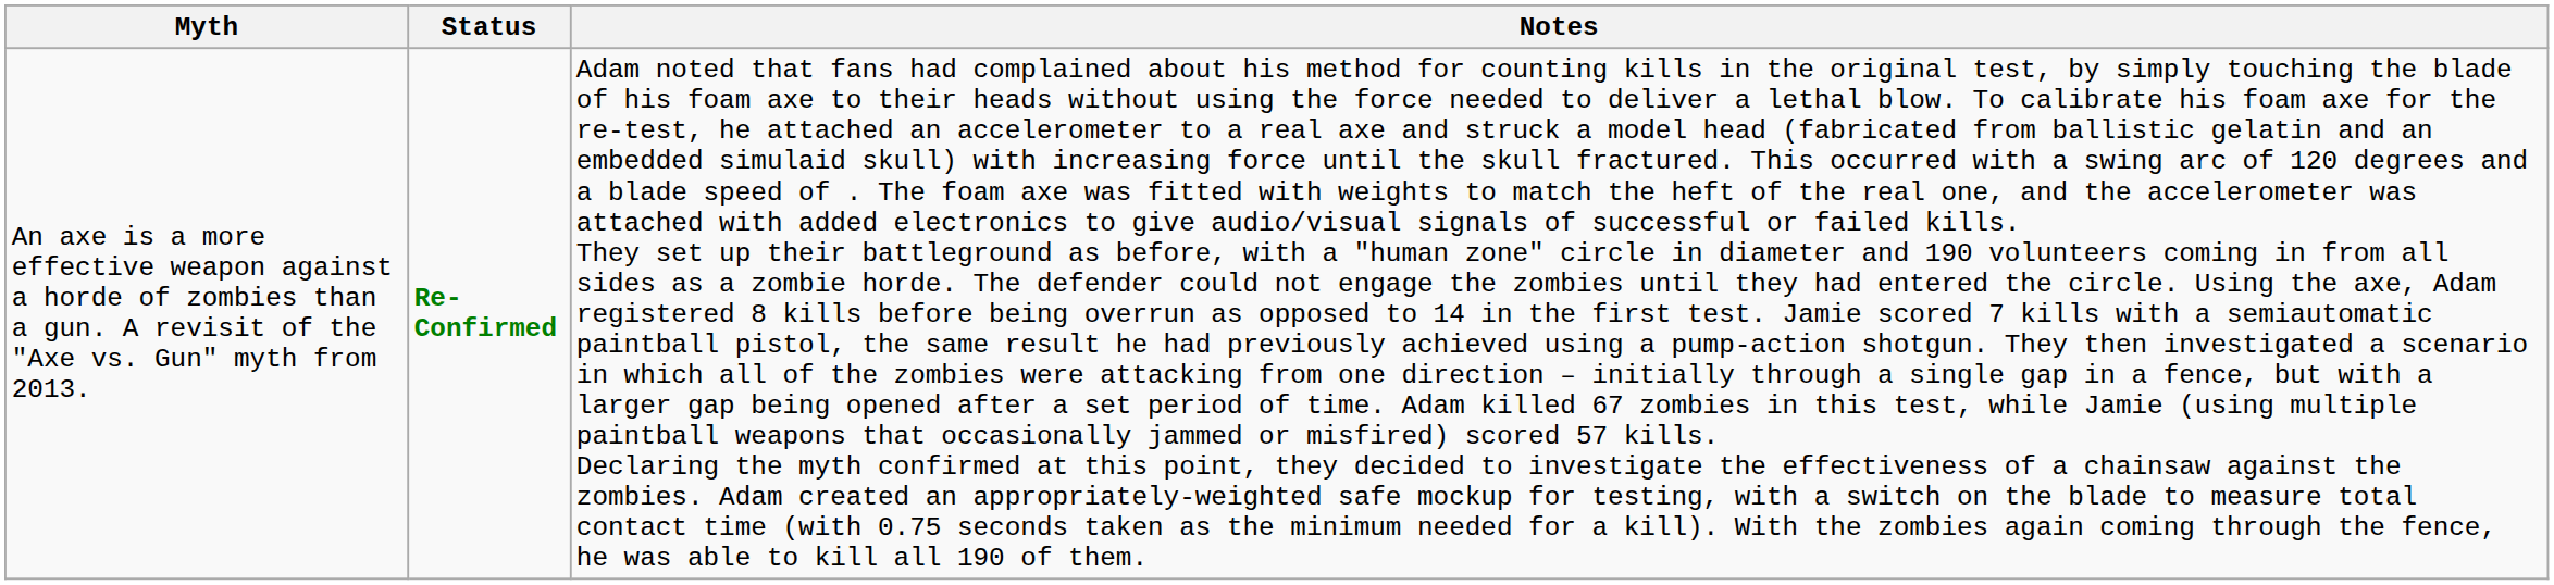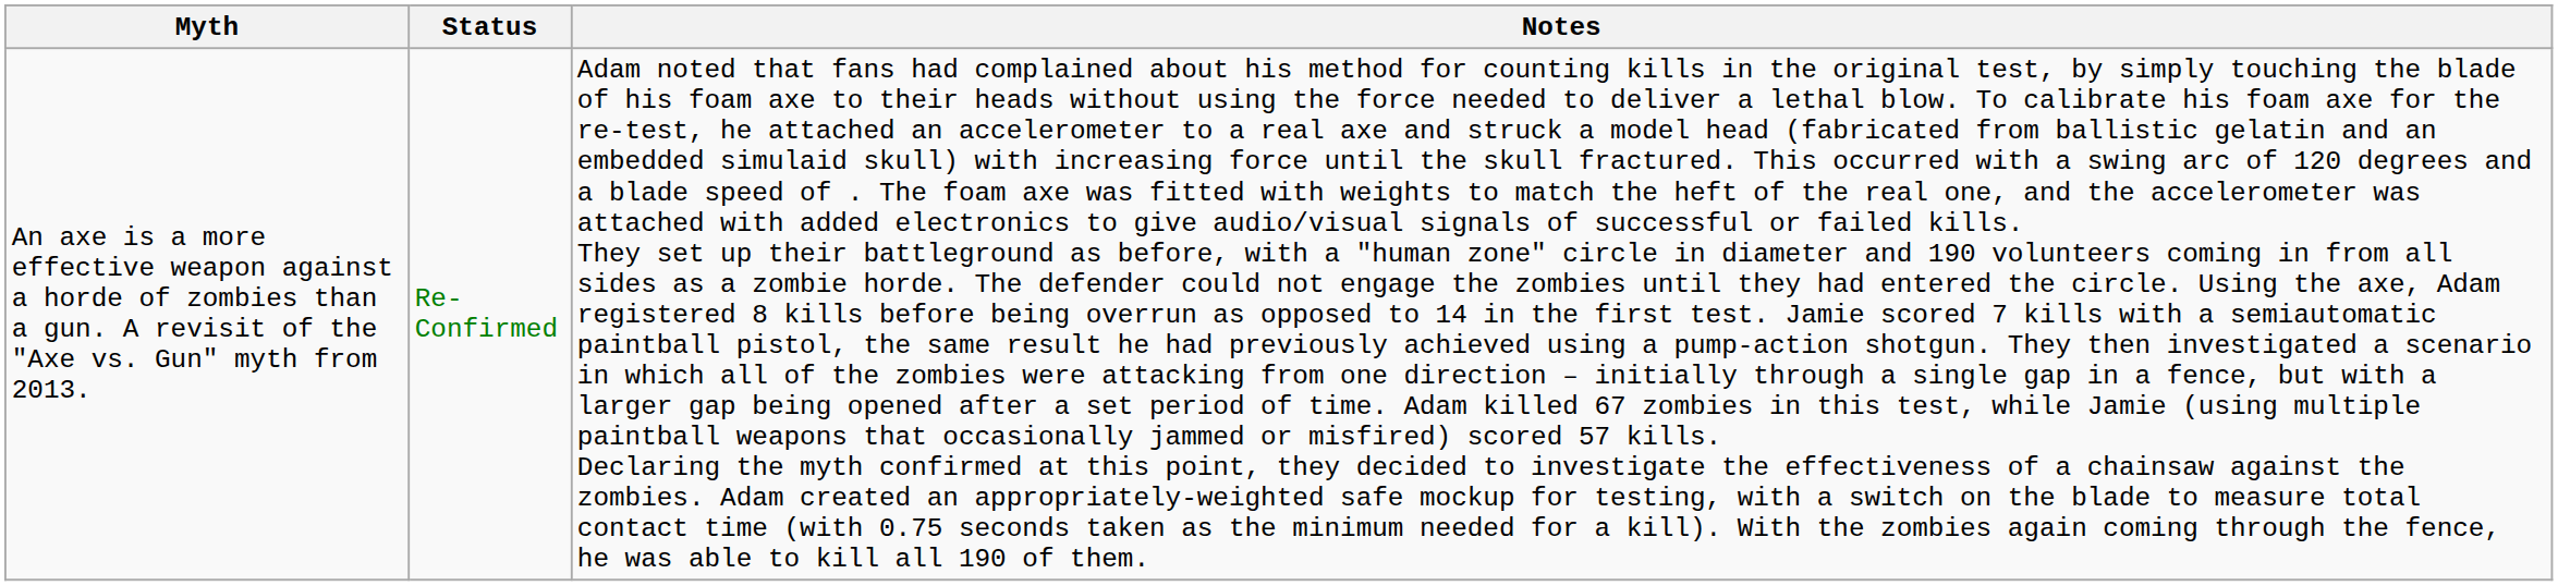row 2 | Status: bold -> normal
